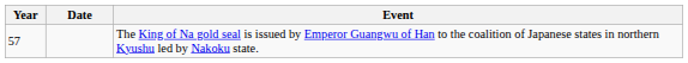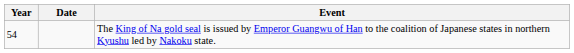row 2 | Year: 57 -> 54
